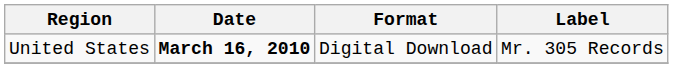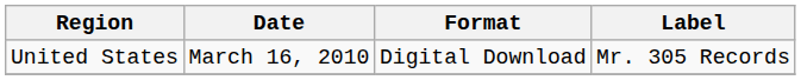United States | Date: bold -> normal
